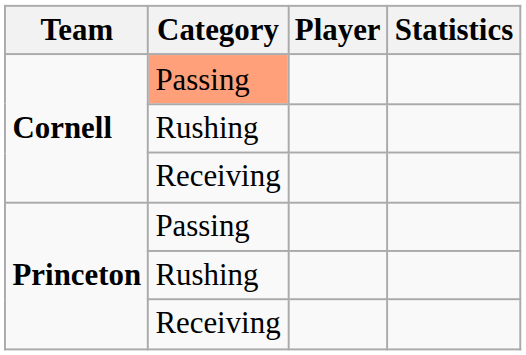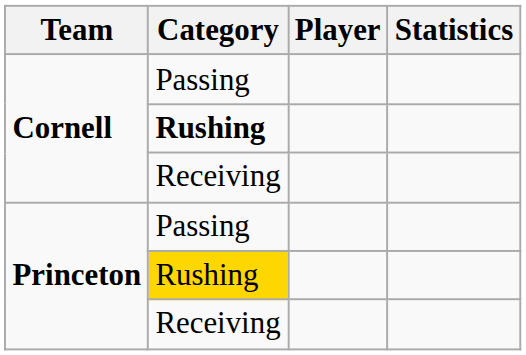Cornell / Passing | Category: lightsalmon background -> no background
Cornell / Rushing | Category: normal -> bold
Princeton / Rushing | Category: no background -> gold background
